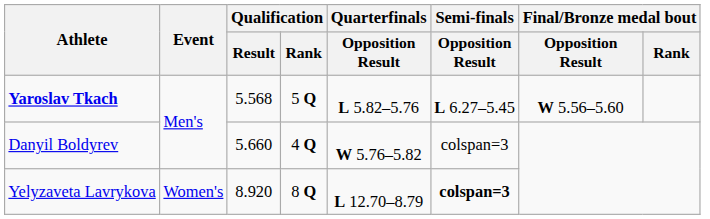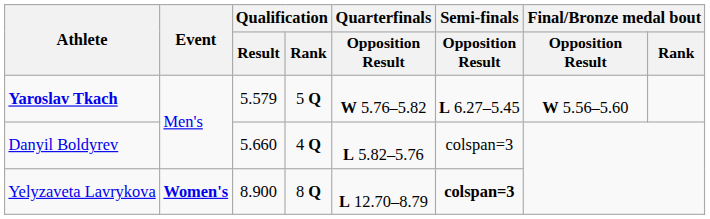Yaroslav Tkach | Qualification / Result: 5.568 -> 5.579
Yaroslav Tkach | Quarterfinals / Opposition Result: L 5.82–5.76 -> W 5.76–5.82
Danyil Boldyrev | Quarterfinals / Opposition Result: W 5.76–5.82 -> L 5.82–5.76
Yelyzaveta Lavrykova | Event: normal -> bold
Yelyzaveta Lavrykova | Qualification / Result: 8.920 -> 8.900
